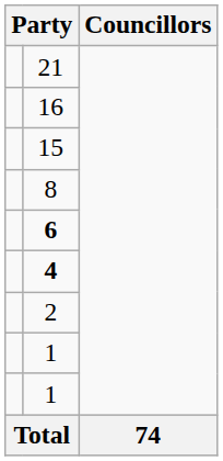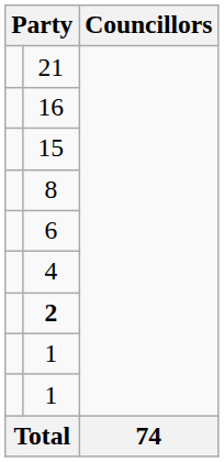6 | column 2: bold -> normal
4 | column 2: bold -> normal
2 | column 2: normal -> bold
